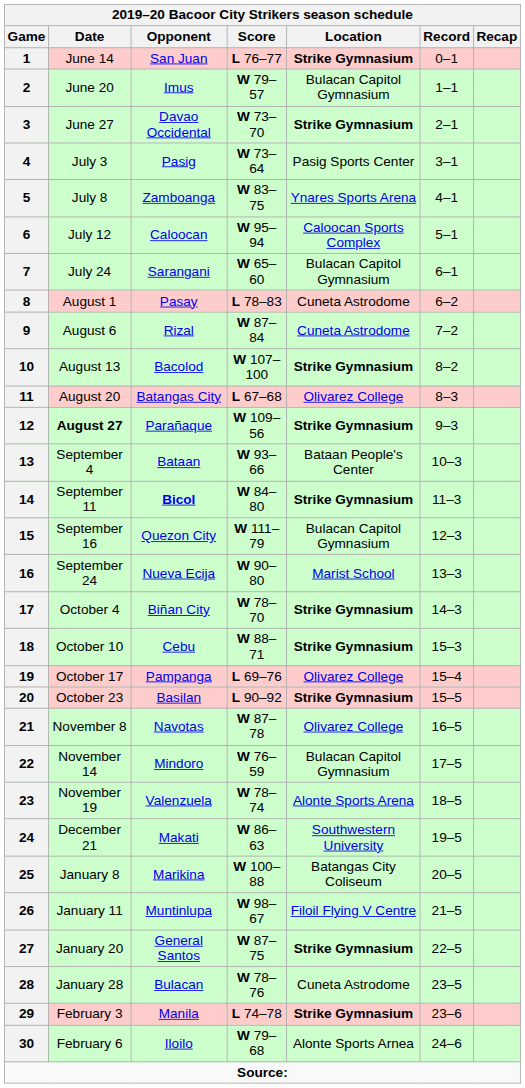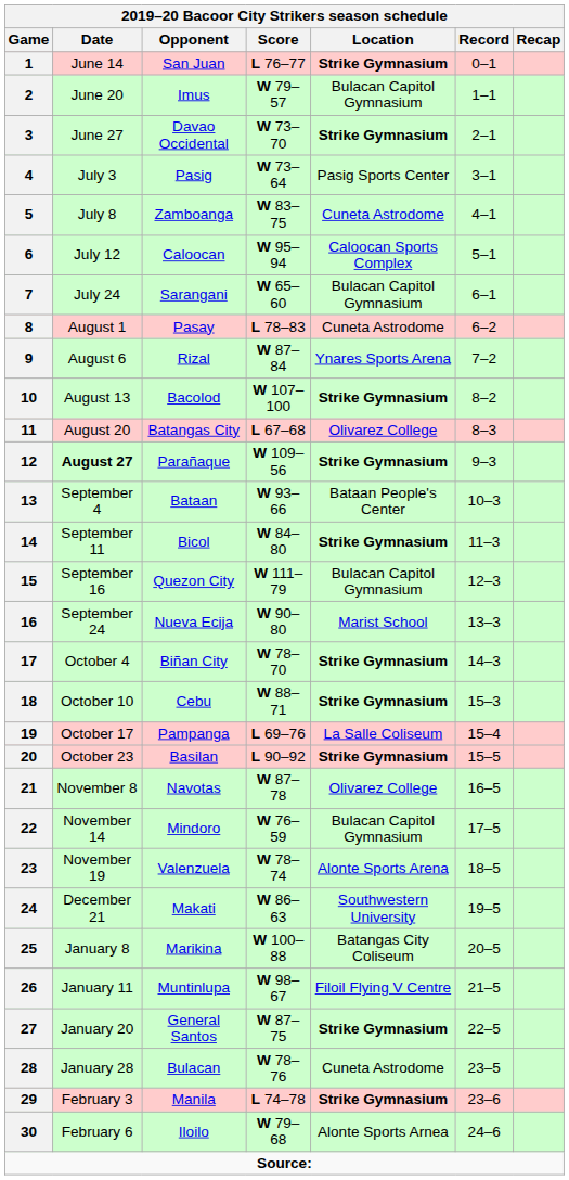5 | Location: Ynares Sports Arena -> Cuneta Astrodome
9 | Location: Cuneta Astrodome -> Ynares Sports Arena
14 | Opponent: bold -> normal
19 | Location: Olivarez College -> La Salle Coliseum
